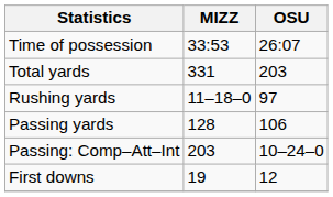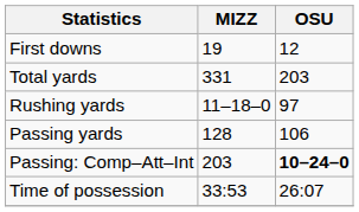rows swapped: First downs <-> Time of possession
Passing: Comp–Att–Int | OSU: normal -> bold
